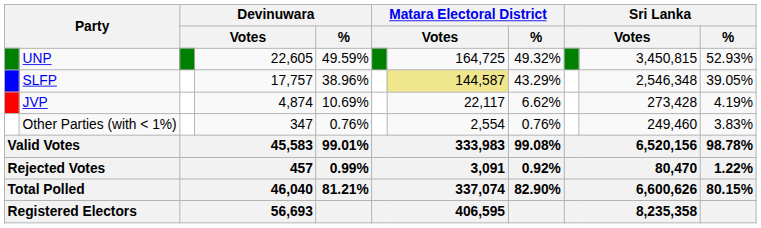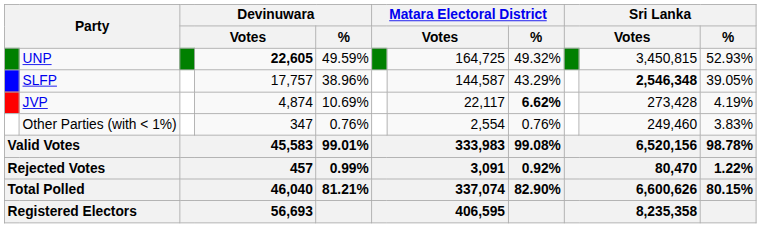UNP | column 4: normal -> bold
SLFP | column 7: khaki background -> no background
SLFP | column 10: normal -> bold
JVP | Matara Electoral District / %: normal -> bold
